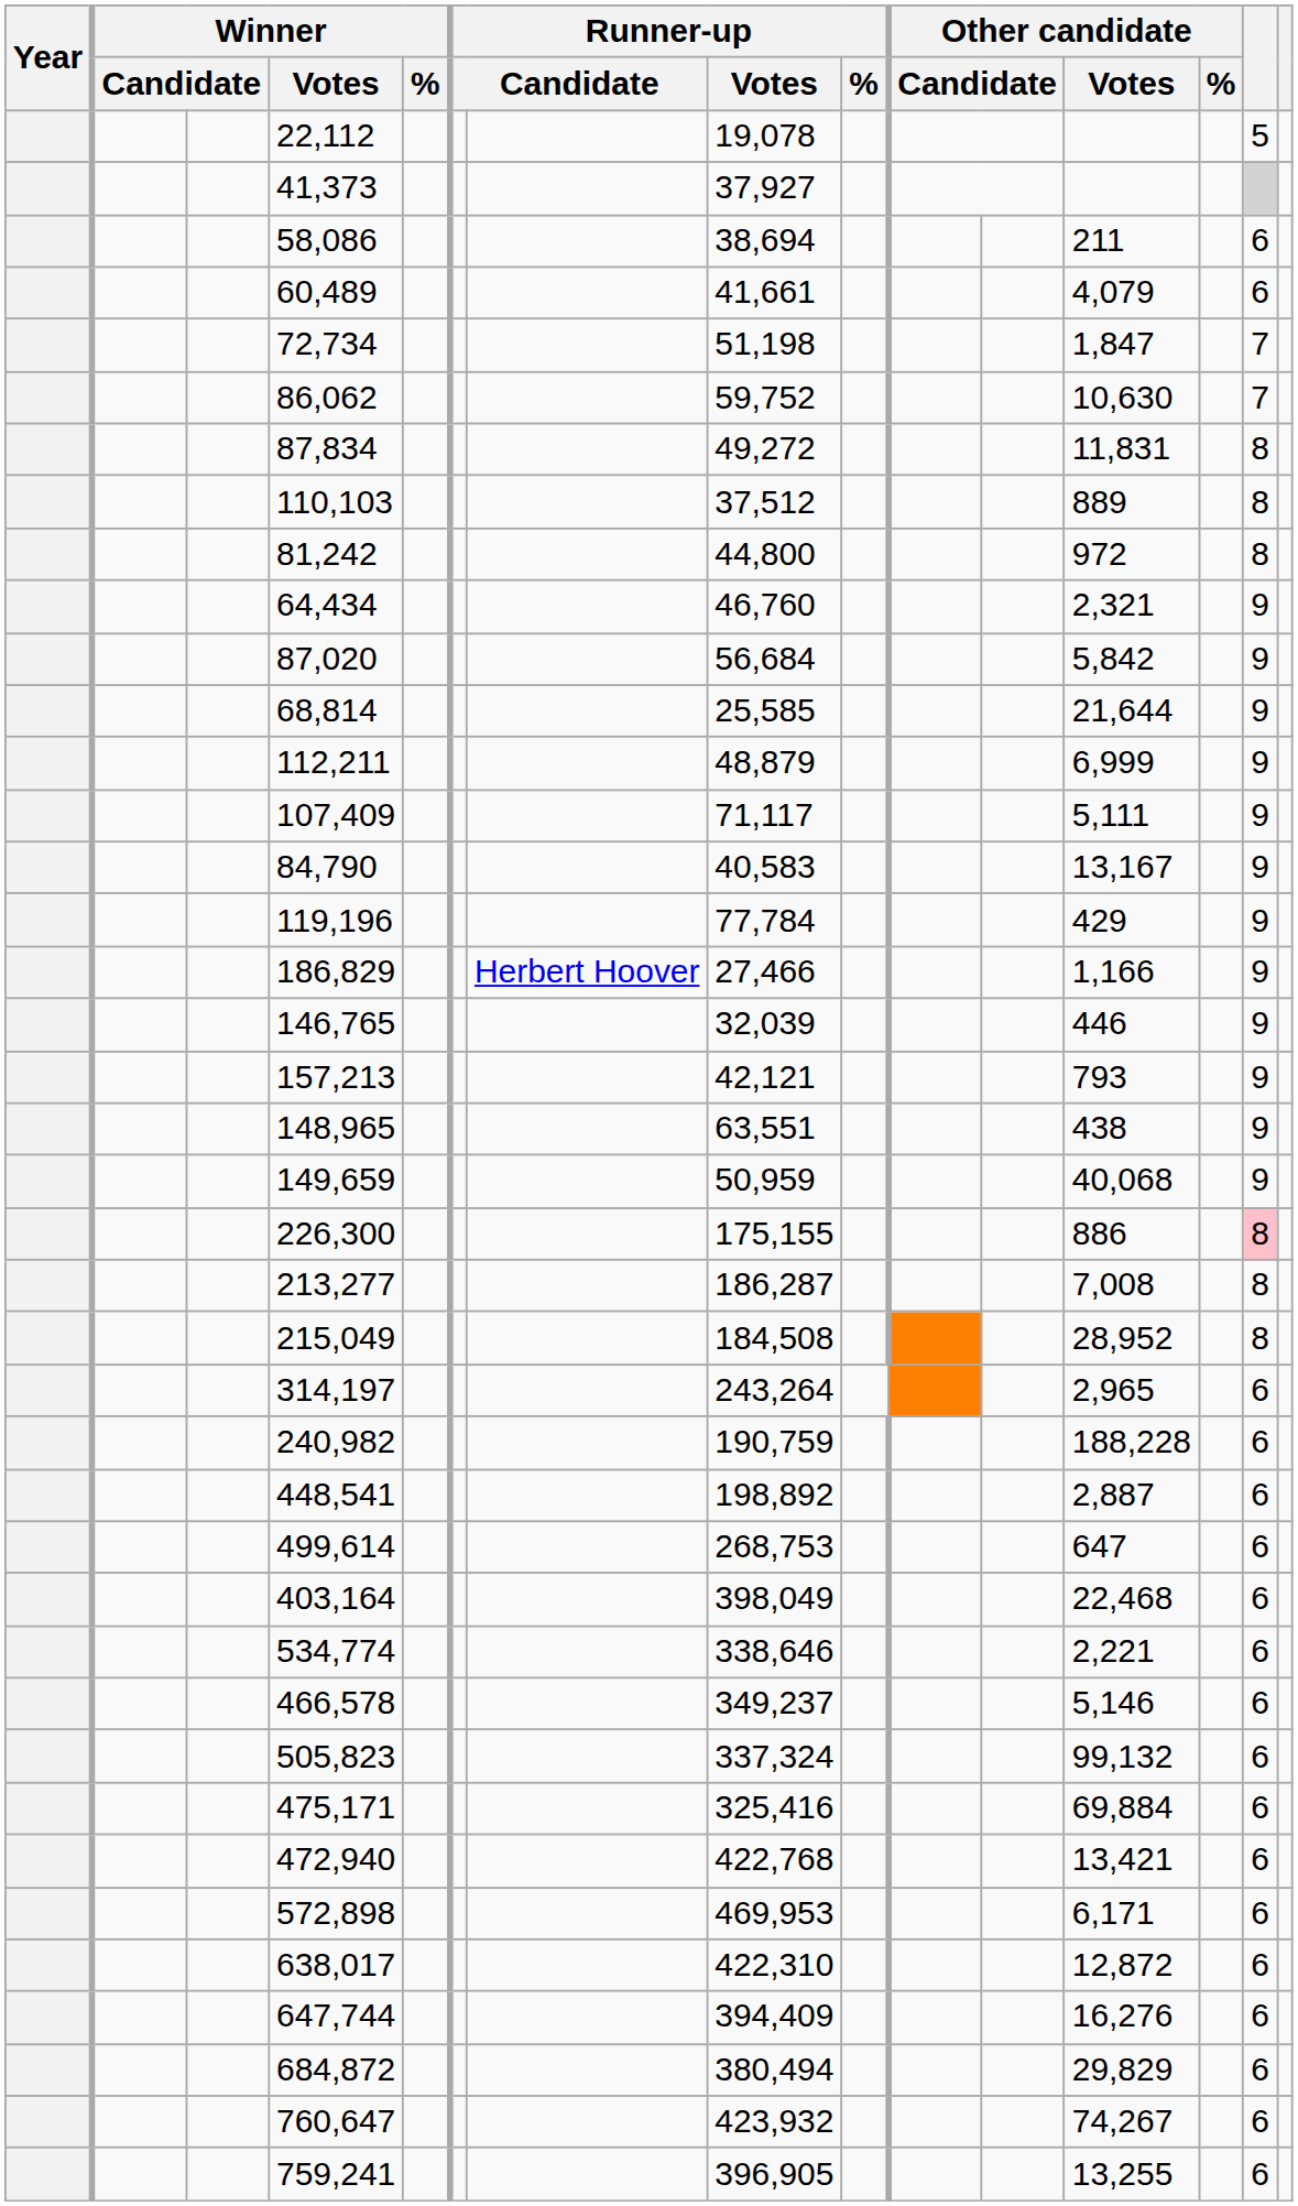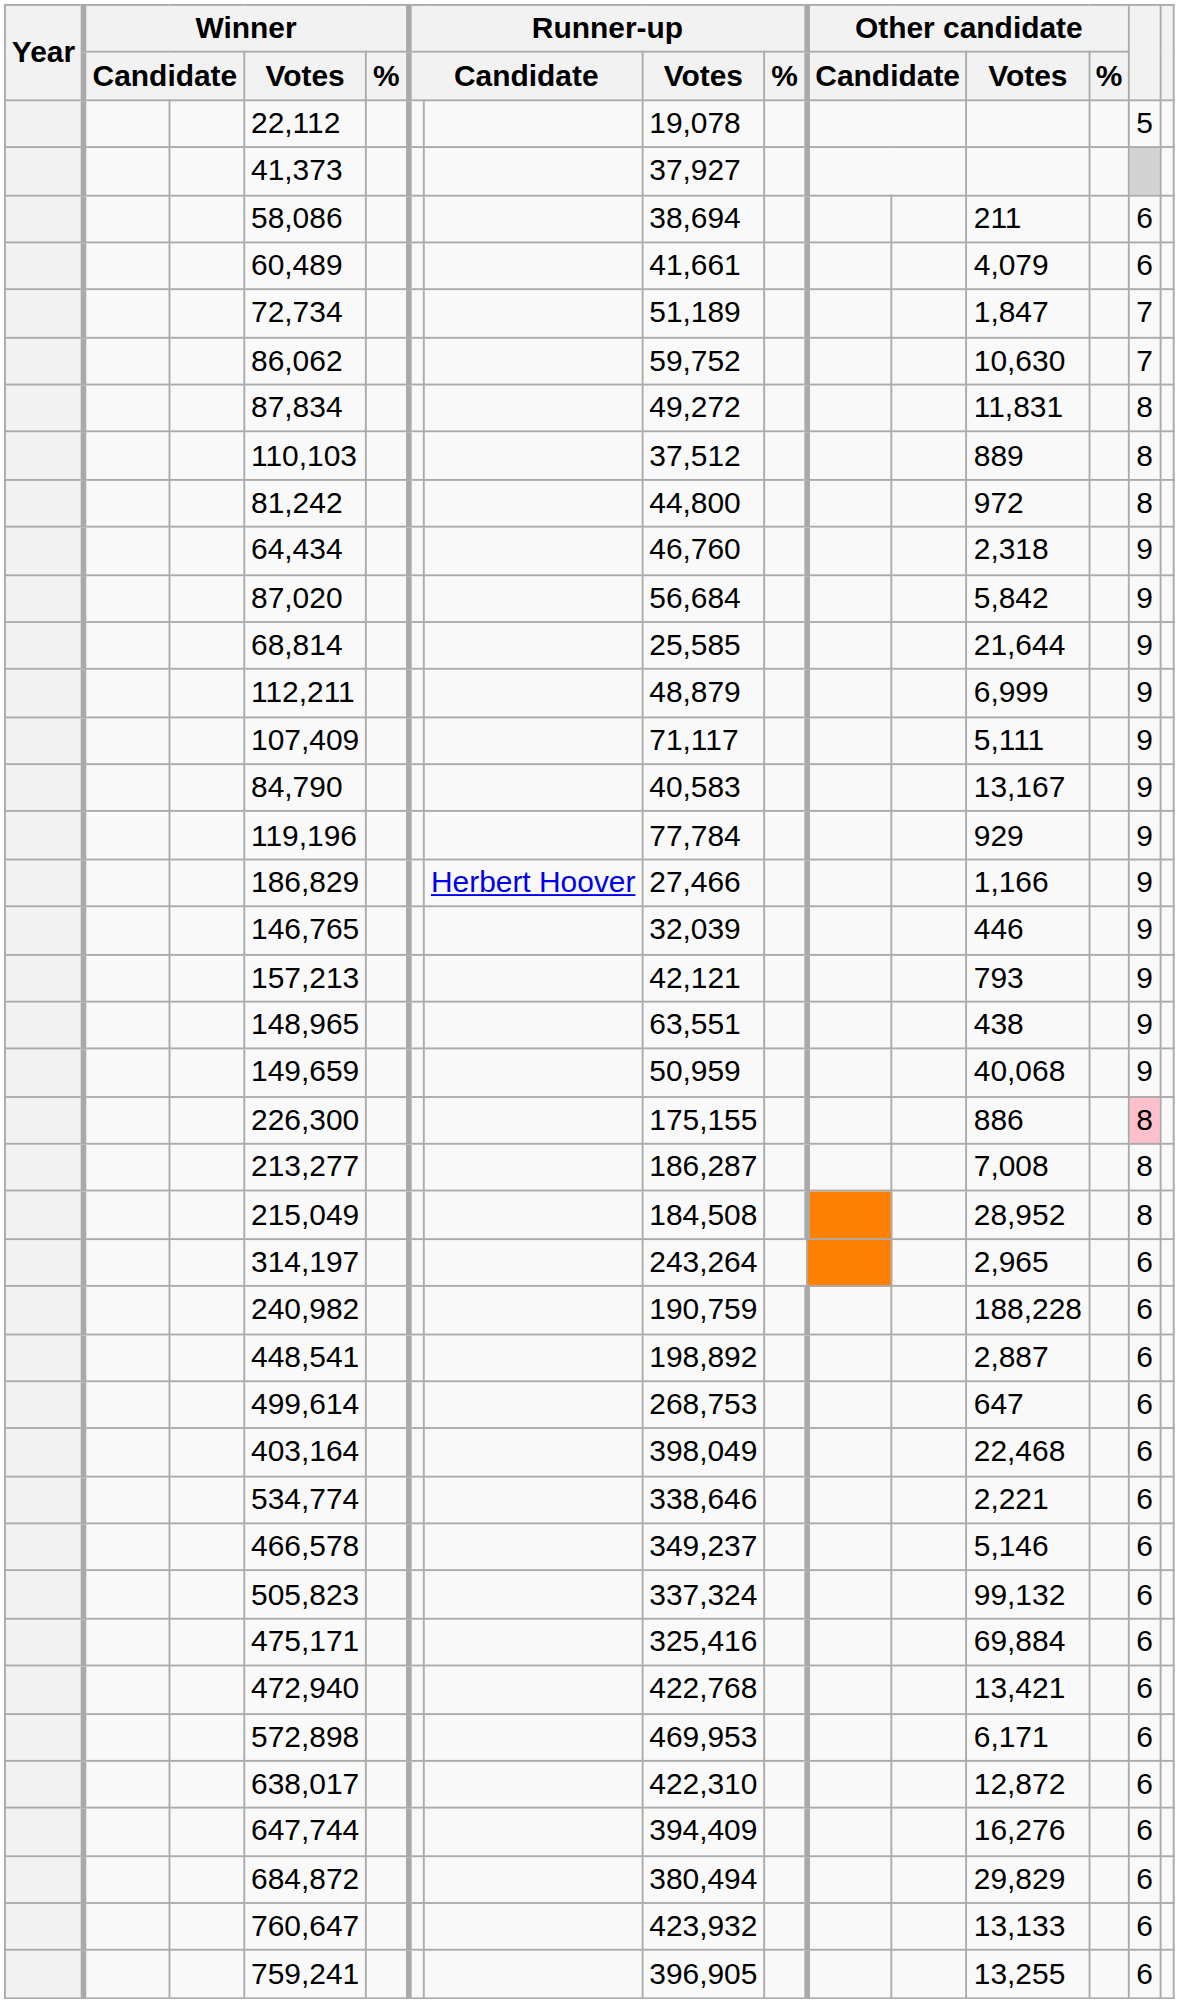72,734 | Runner-up / Votes: 51,198 -> 51,189
64,434 | Other candidate / Votes: 2,321 -> 2,318
119,196 | Other candidate / Votes: 429 -> 929
760,647 | Other candidate / Votes: 74,267 -> 13,133
